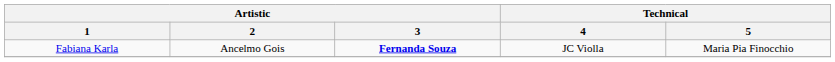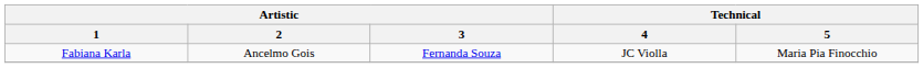Fabiana Karla | Artistic / 3: bold -> normal
